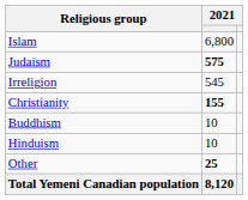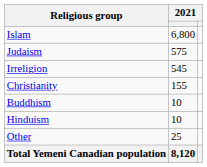Judaism | column 2: bold -> normal
Christianity | column 2: bold -> normal
Other | column 2: bold -> normal
